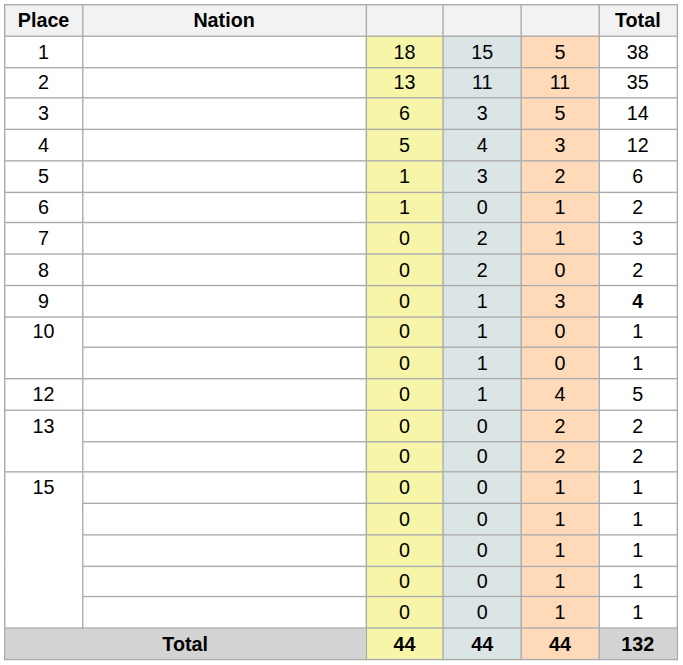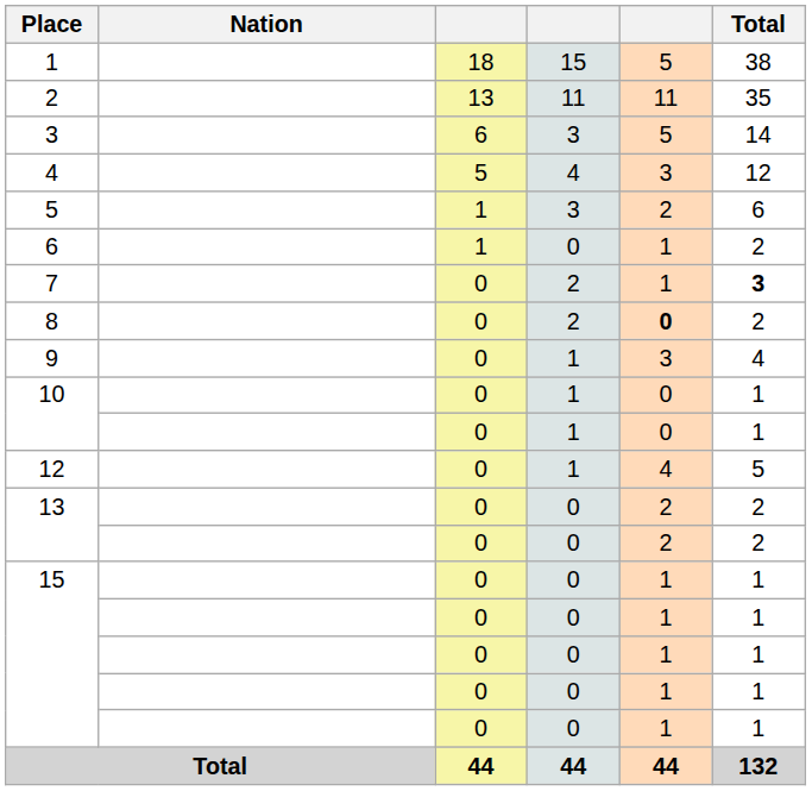7 | Total: normal -> bold
8 | column 5: normal -> bold
9 | Total: bold -> normal
